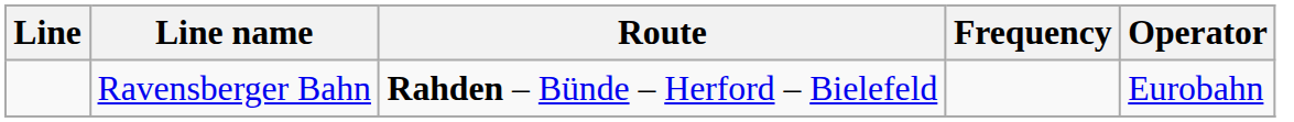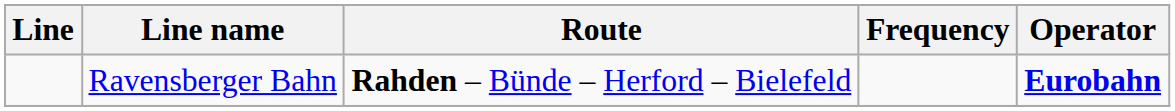Ravensberger Bahn | Operator: normal -> bold
